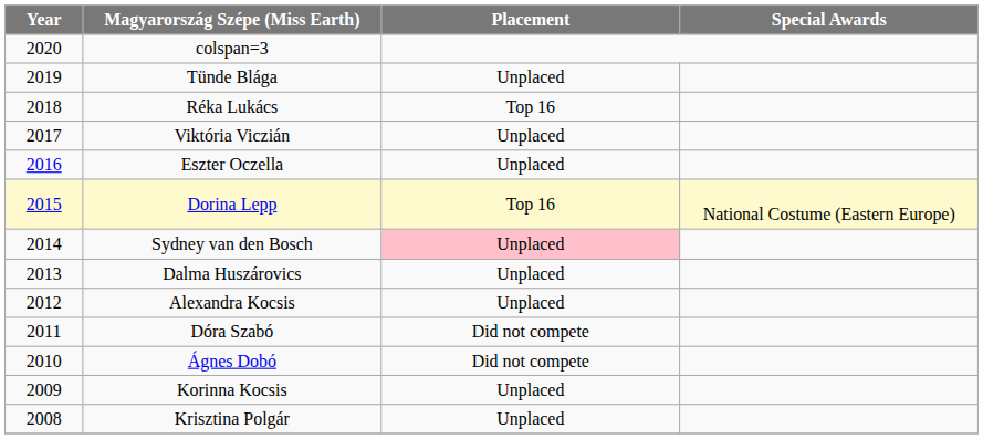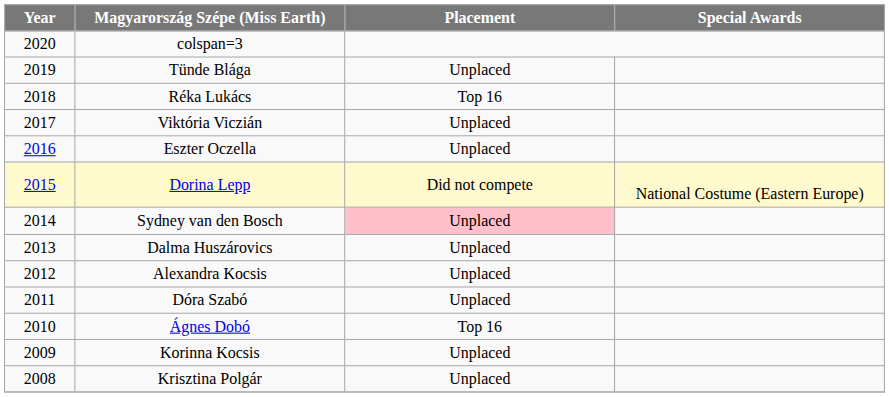Dorina Lepp | Placement: Top 16 -> Did not compete
Dóra Szabó | Placement: Did not compete -> Unplaced
Ágnes Dobó | Placement: Did not compete -> Top 16
